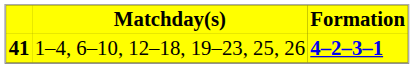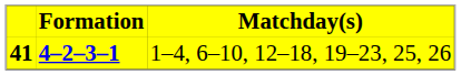columns swapped: Formation <-> Matchday(s)
